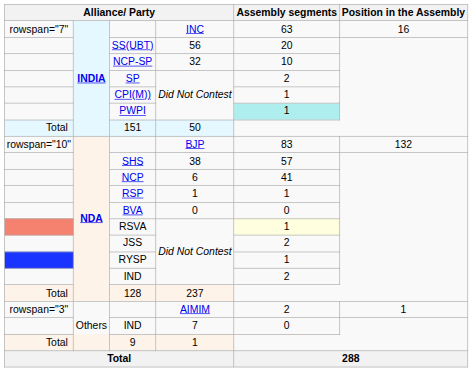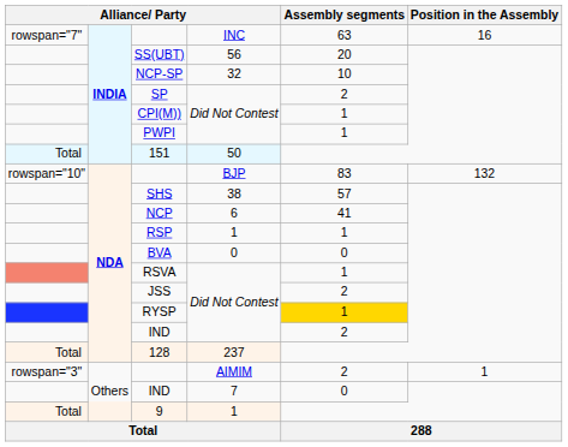PWPI | Assembly segments: paleturquoise background -> no background
RSVA | Assembly segments: lightyellow background -> no background
RYSP | Assembly segments: no background -> gold background
